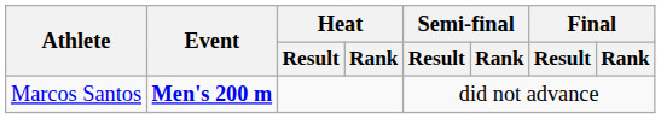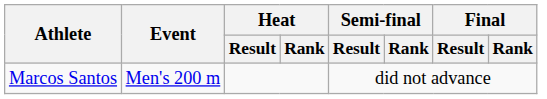Marcos Santos | Event: bold -> normal
